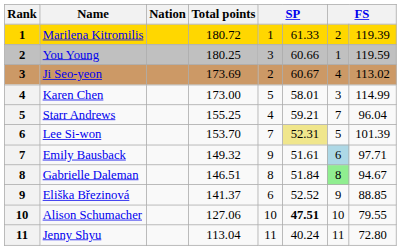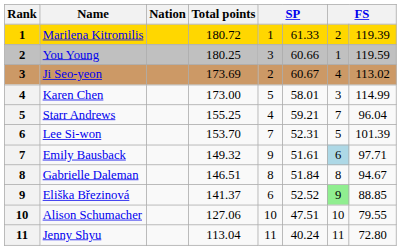Lee Si-won | column 6: khaki background -> no background
Gabrielle Daleman | column 7: lightgreen background -> no background
Eliška Březinová | column 7: no background -> lightgreen background
Alison Schumacher | column 6: bold -> normal
